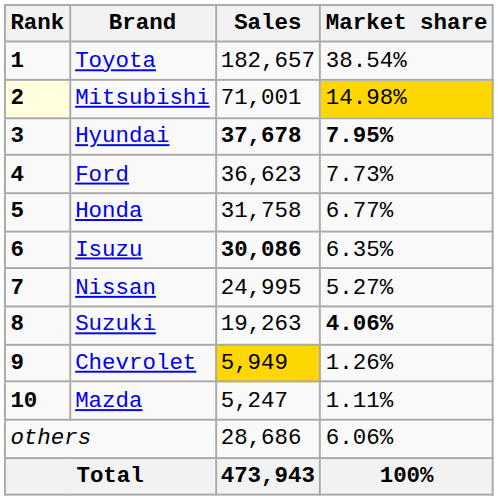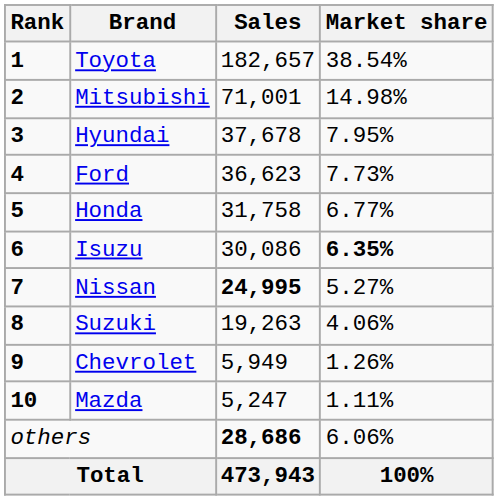Mitsubishi | Rank: lightyellow background -> no background
Mitsubishi | Market share: gold background -> no background
Hyundai | Sales: bold -> normal
Hyundai | Market share: bold -> normal
Isuzu | Sales: bold -> normal
Isuzu | Market share: normal -> bold
Nissan | Sales: normal -> bold
Suzuki | Market share: bold -> normal
Chevrolet | Sales: gold background -> no background
others | Sales: normal -> bold
